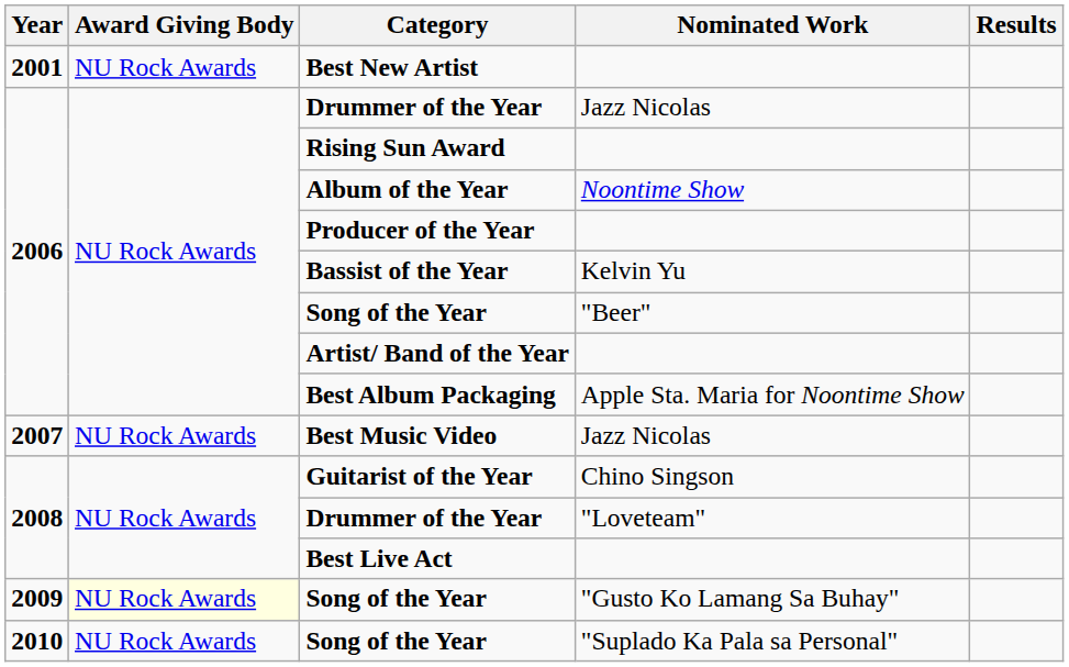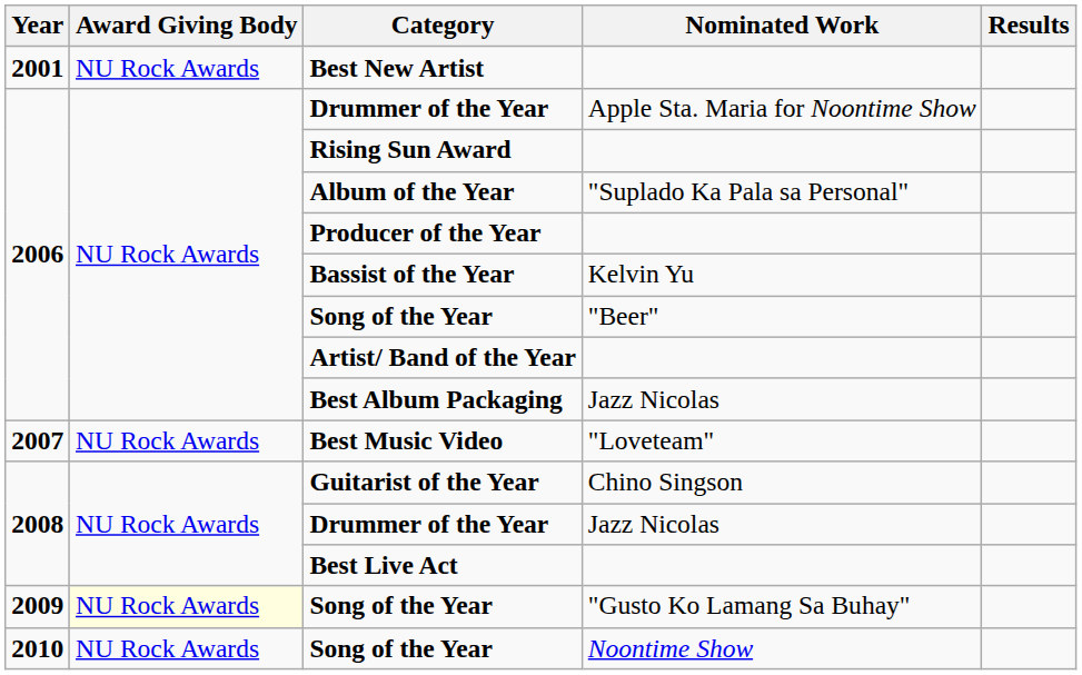2006 / Drummer of the Year | Nominated Work: Jazz Nicolas -> Apple Sta. Maria for Noontime Show
Album of the Year | Nominated Work: Noontime Show -> "Suplado Ka Pala sa Personal"
Best Album Packaging | Nominated Work: Apple Sta. Maria for Noontime Show -> Jazz Nicolas
Best Music Video | Nominated Work: Jazz Nicolas -> "Loveteam"
2008 / Drummer of the Year | Nominated Work: "Loveteam" -> Jazz Nicolas
2010 / Song of the Year | Nominated Work: "Suplado Ka Pala sa Personal" -> Noontime Show
